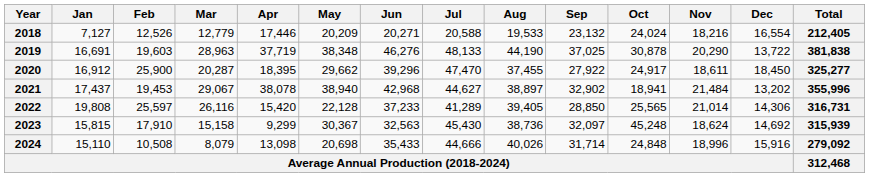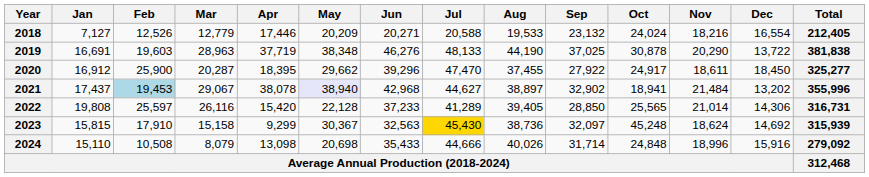2021 | Feb: no background -> lightblue background
2021 | May: no background -> lavender background
2023 | Jul: no background -> gold background
